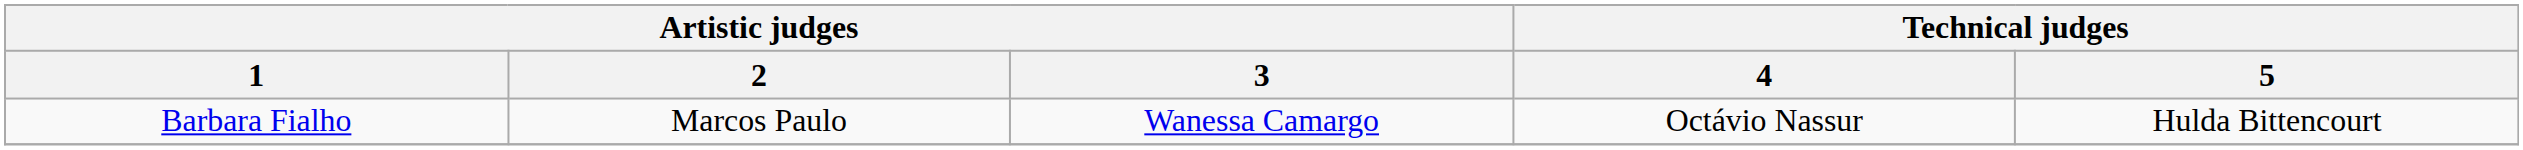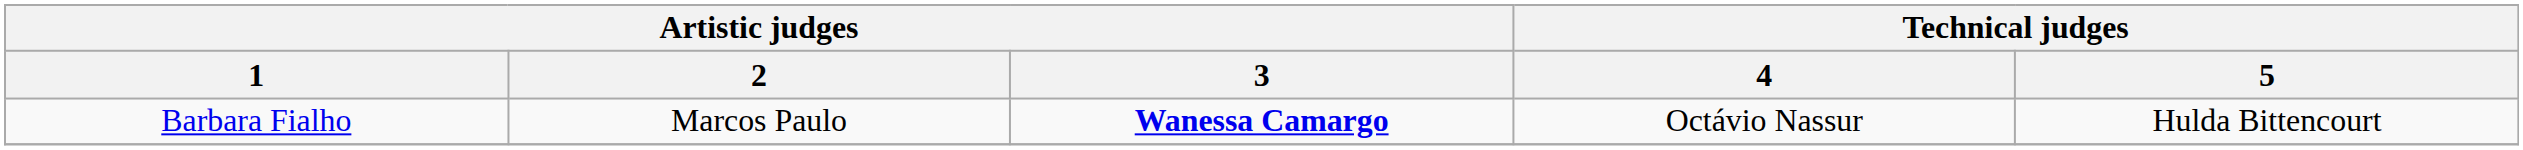Barbara Fialho | Artistic judges / 3: normal -> bold
